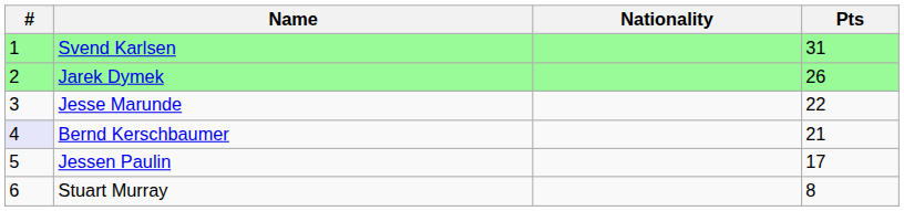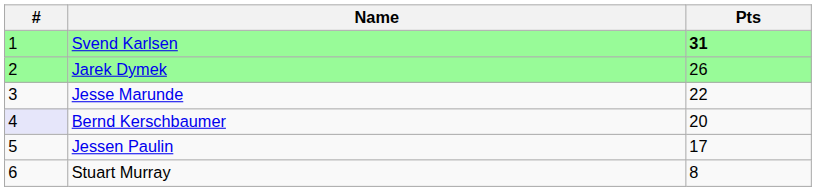- column: Nationality
Svend Karlsen | Pts: normal -> bold
Bernd Kerschbaumer | Pts: 21 -> 20
